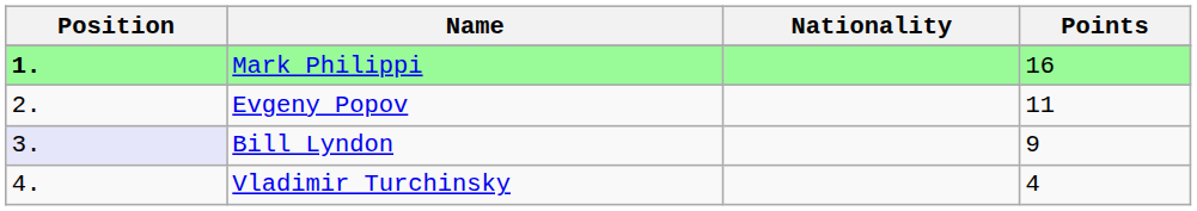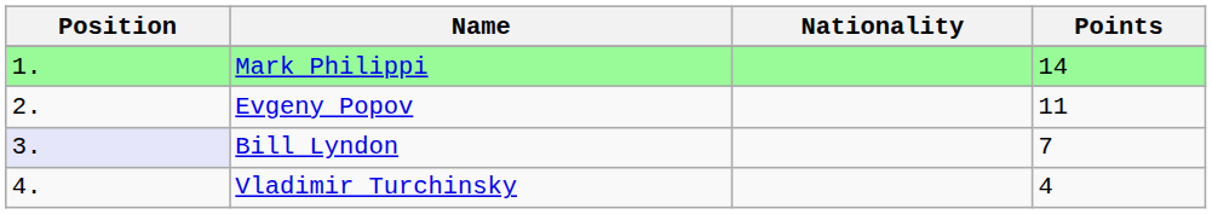Mark Philippi | Position: bold -> normal
Mark Philippi | Points: 16 -> 14
Bill Lyndon | Points: 9 -> 7
